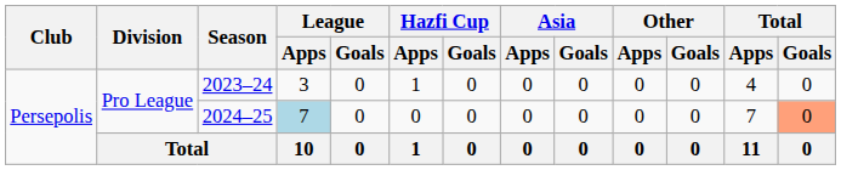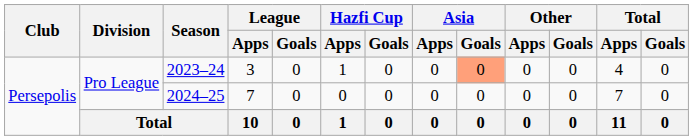2023–24 | Asia / Goals: no background -> lightsalmon background
2024–25 | League / Apps: lightblue background -> no background
2024–25 | Total / Goals: lightsalmon background -> no background
